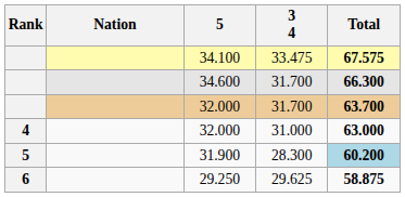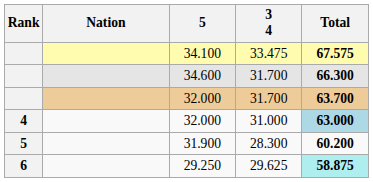32.000 / 31.000 | Total: no background -> lightblue background
31.900 | Total: lightblue background -> no background
29.250 | Total: no background -> paleturquoise background
